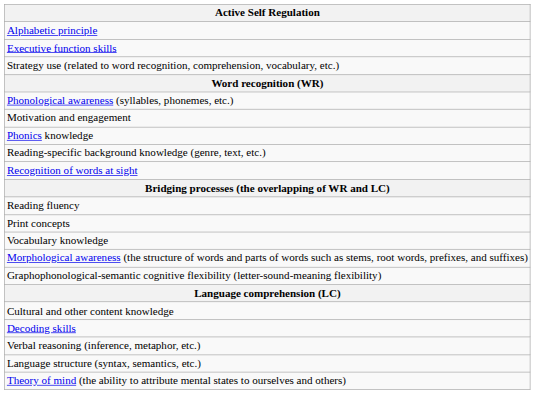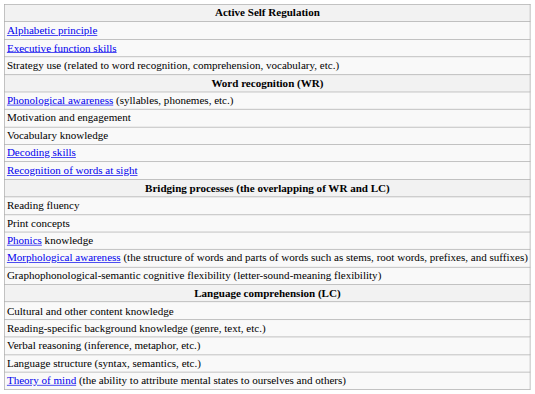row 8 | column 1: Phonics knowledge -> Vocabulary knowledge
row 9 | column 1: Reading-specific background knowledge (genre, text, etc.) -> Decoding skills
row 14 | column 1: Vocabulary knowledge -> Phonics knowledge
row 19 | column 1: Decoding skills -> Reading-specific background knowledge (genre, text, etc.)
